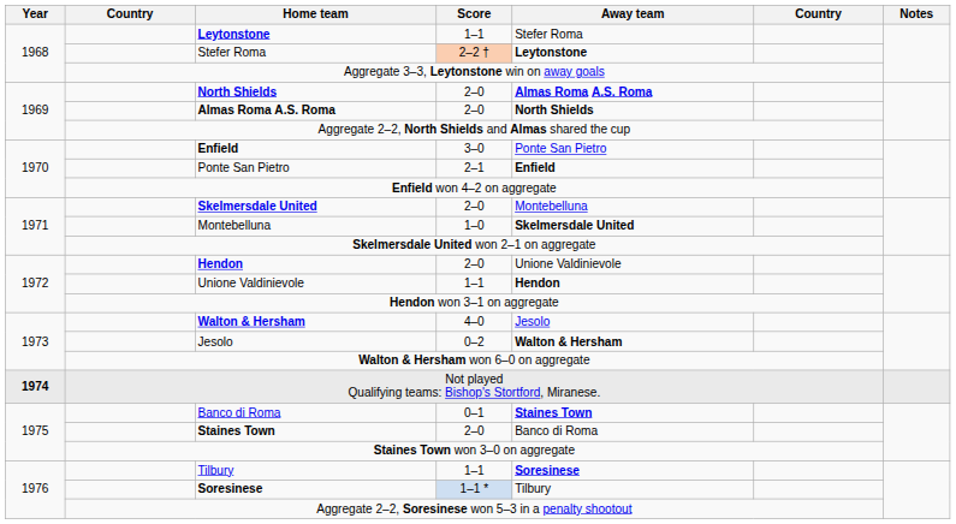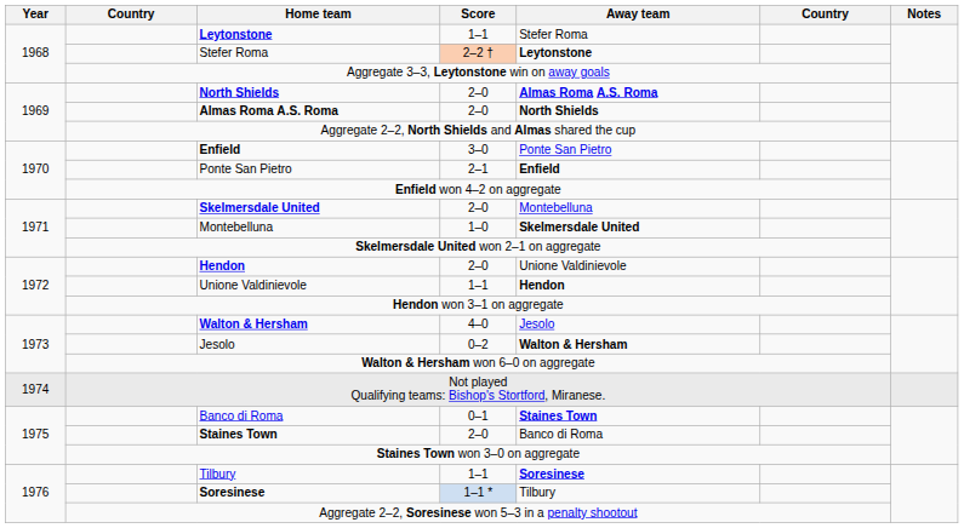Not played Qualifying teams: Bishop's Stortford, Miranese. | Year: bold -> normal
